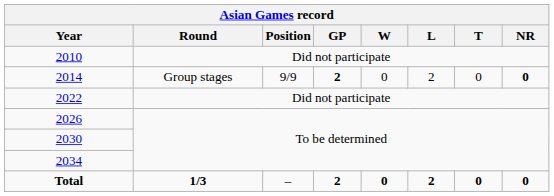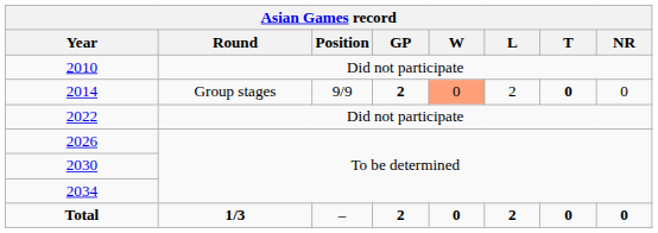2014 | W: no background -> lightsalmon background
2014 | T: normal -> bold
2014 | NR: bold -> normal
